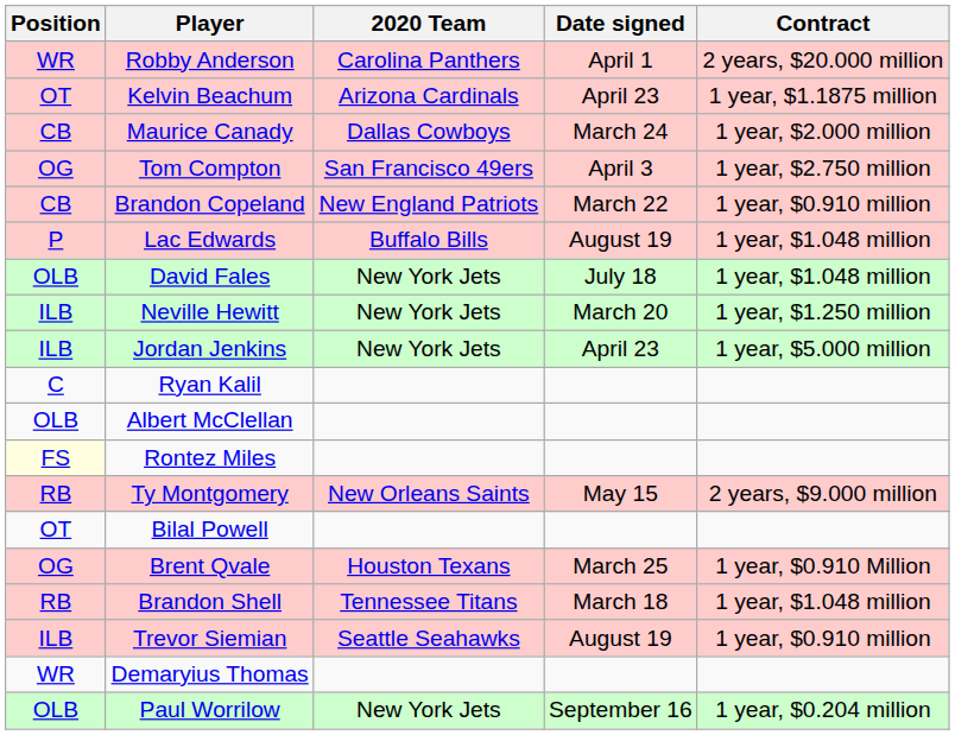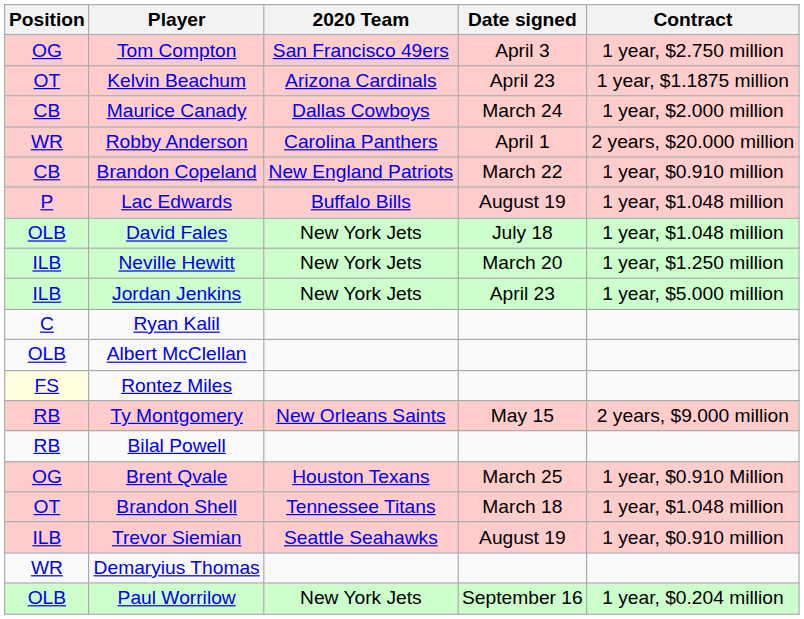rows swapped: Robby Anderson <-> Tom Compton
Bilal Powell | Position: OT -> RB
Brandon Shell | Position: RB -> OT
